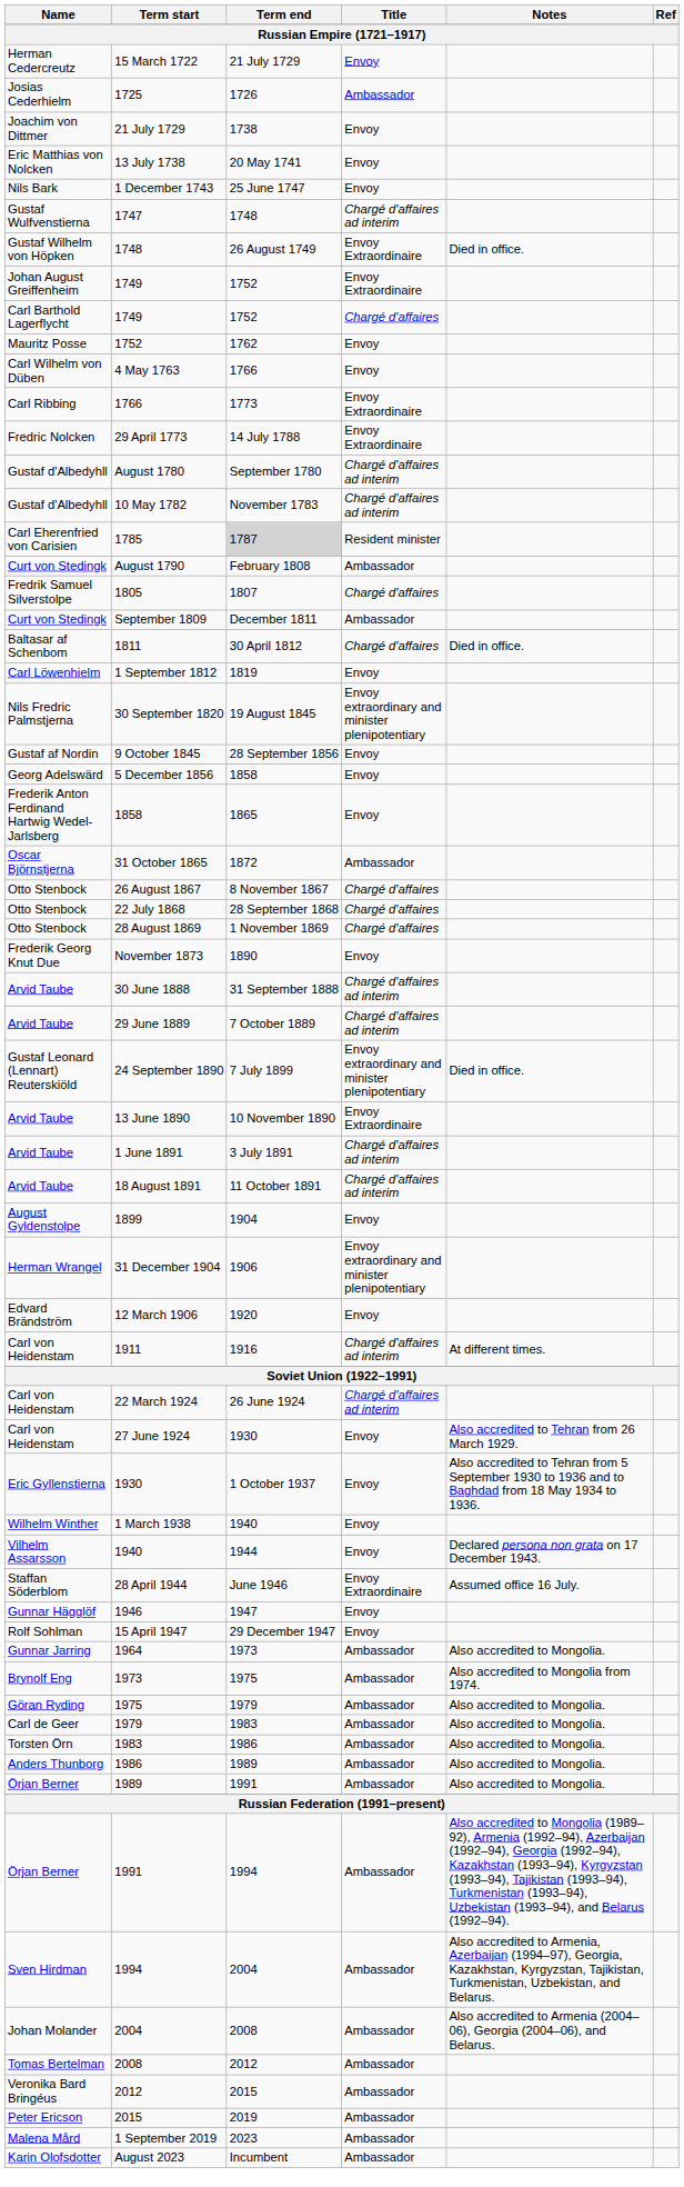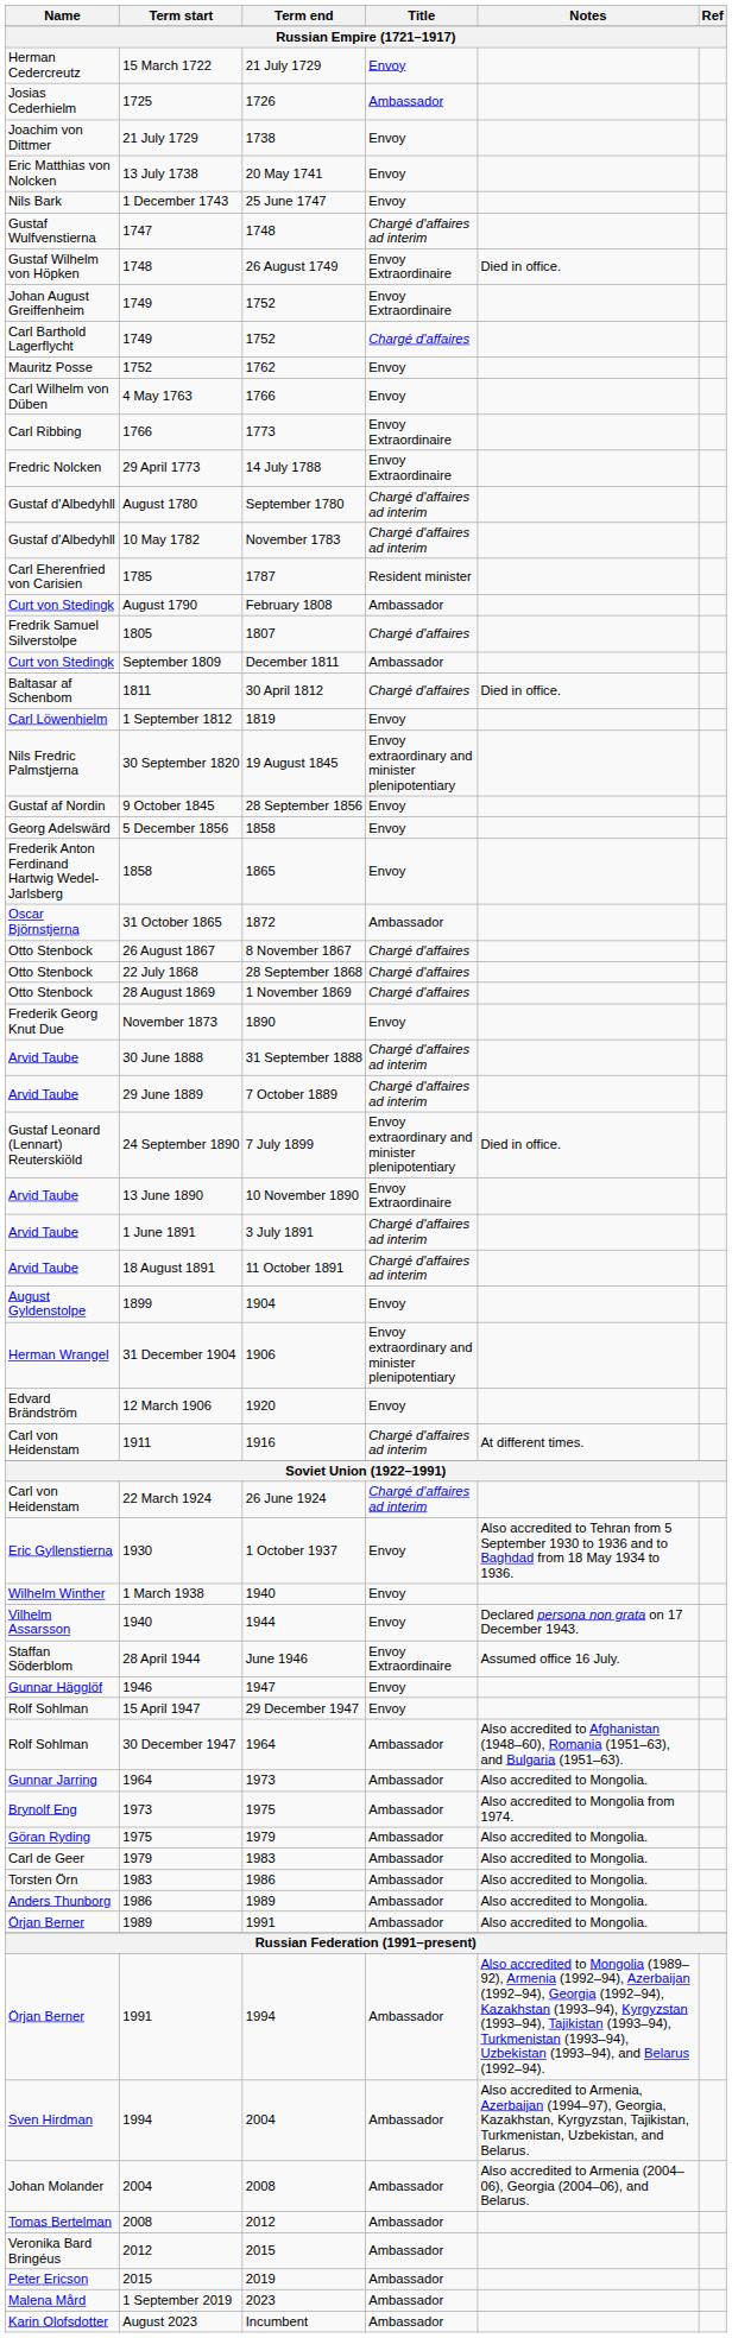1785 | Term end: lightgrey background -> no background
- row: Carl von Heidenstam | 27 June 1924 | 1930 | Envoy | Also accredited to Tehran from 26 March 1929.
+ row: Rolf Sohlman | 30 December 1947 | 1964 | Ambassador | Also accredited to Afghanistan (1948–60), Romania (1951–63), and Bulgaria (1951–63).
